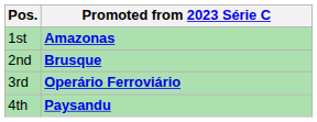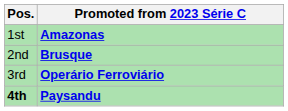4th | Pos.: normal -> bold
